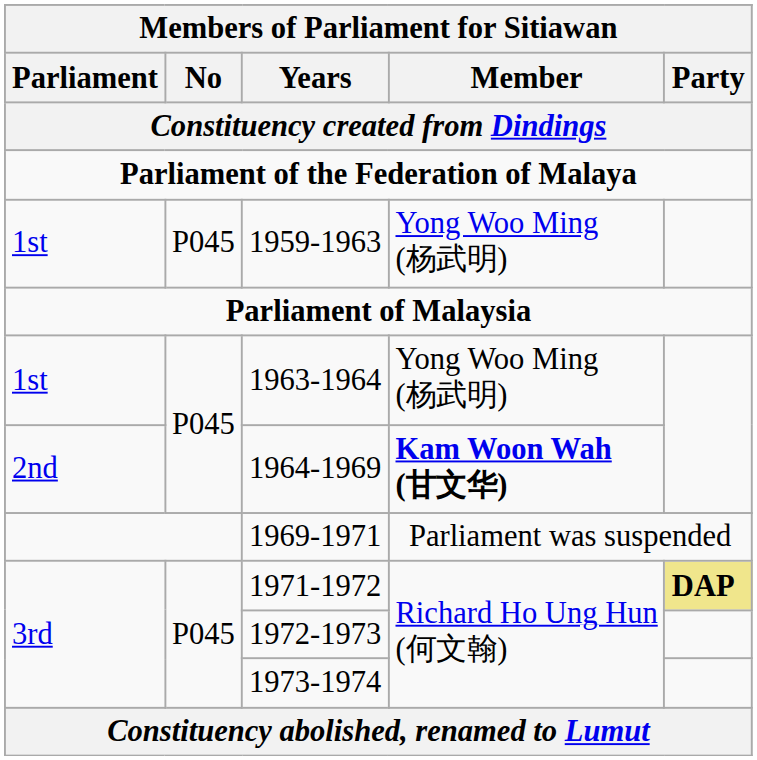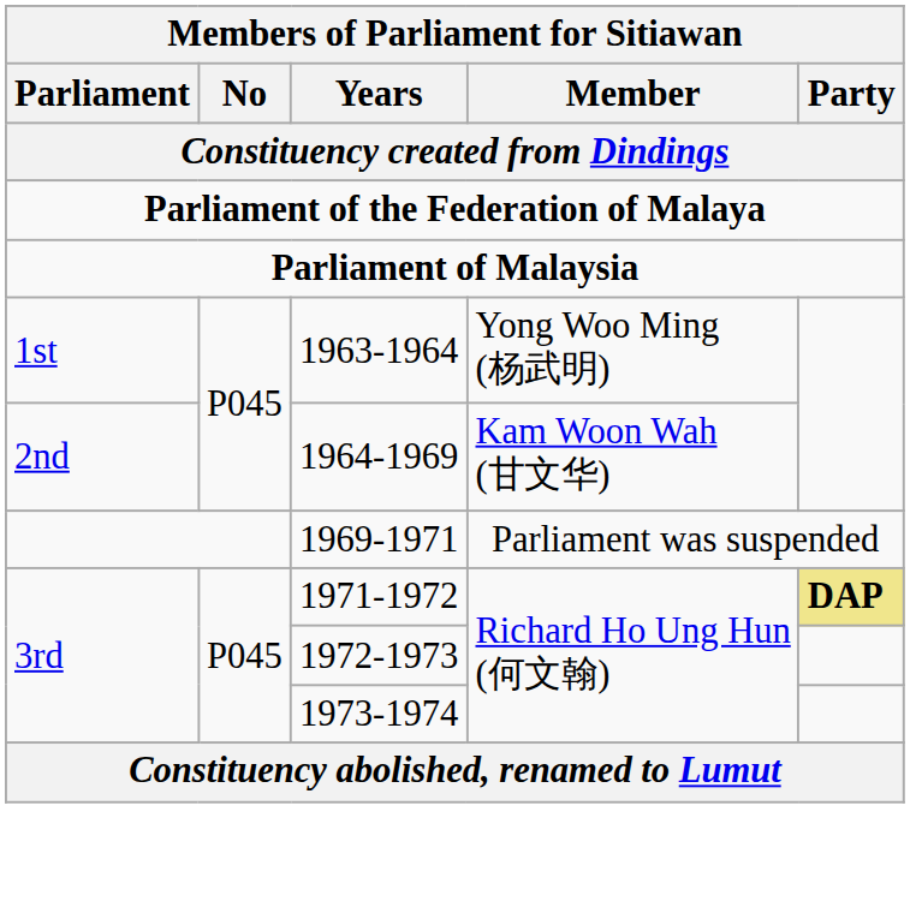- row: 1st | P045 | 1959-1963 | Yong Woo Ming (杨武明)
1964-1969 | Member: bold -> normal
